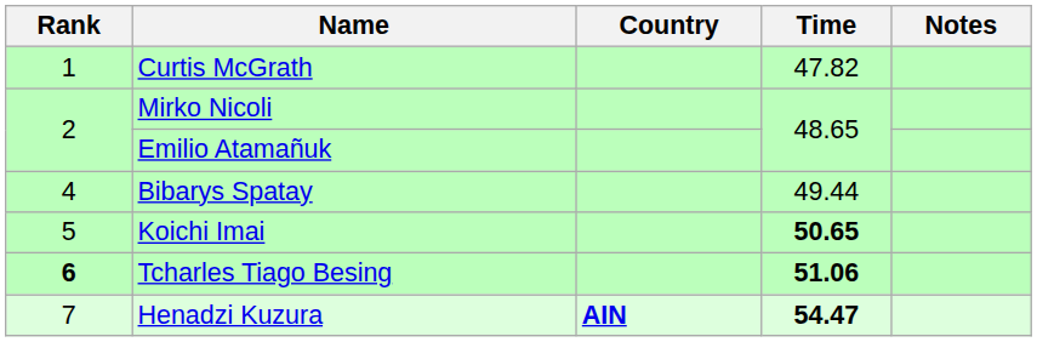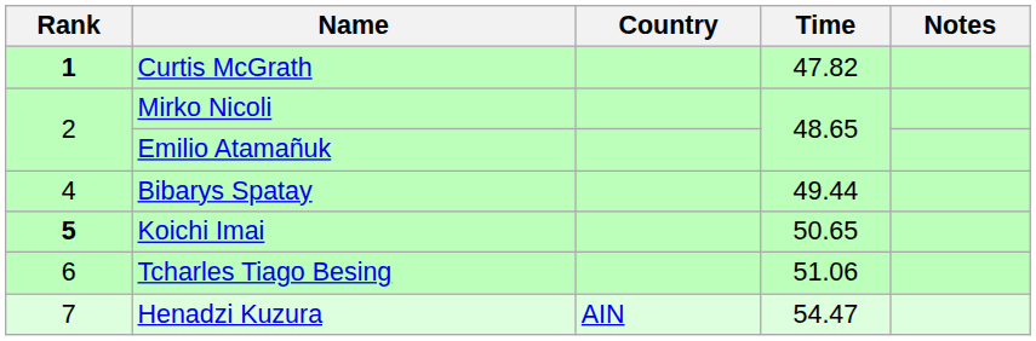Curtis McGrath | Rank: normal -> bold
Koichi Imai | Rank: normal -> bold
Koichi Imai | Time: bold -> normal
Tcharles Tiago Besing | Rank: bold -> normal
Tcharles Tiago Besing | Time: bold -> normal
Henadzi Kuzura | Country: bold -> normal
Henadzi Kuzura | Time: bold -> normal
